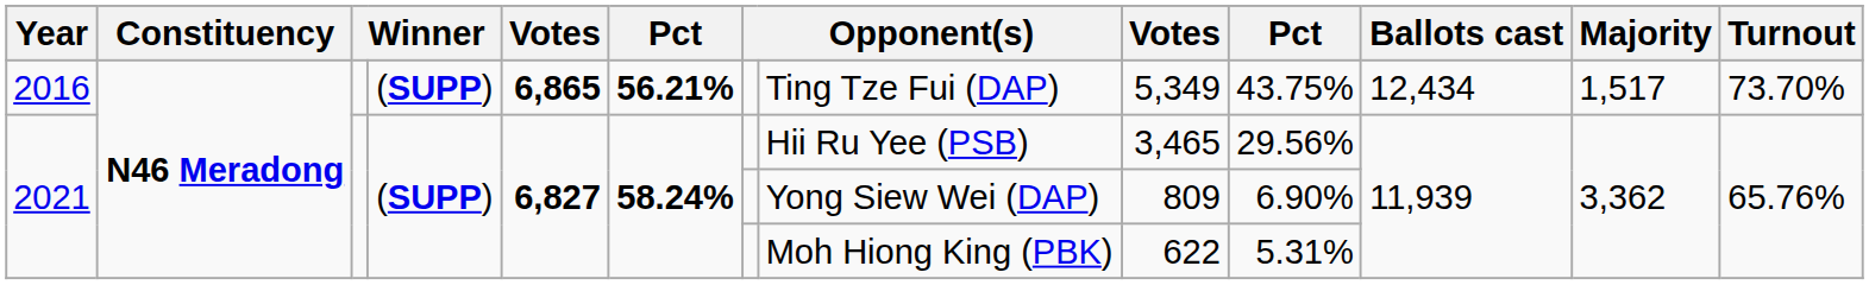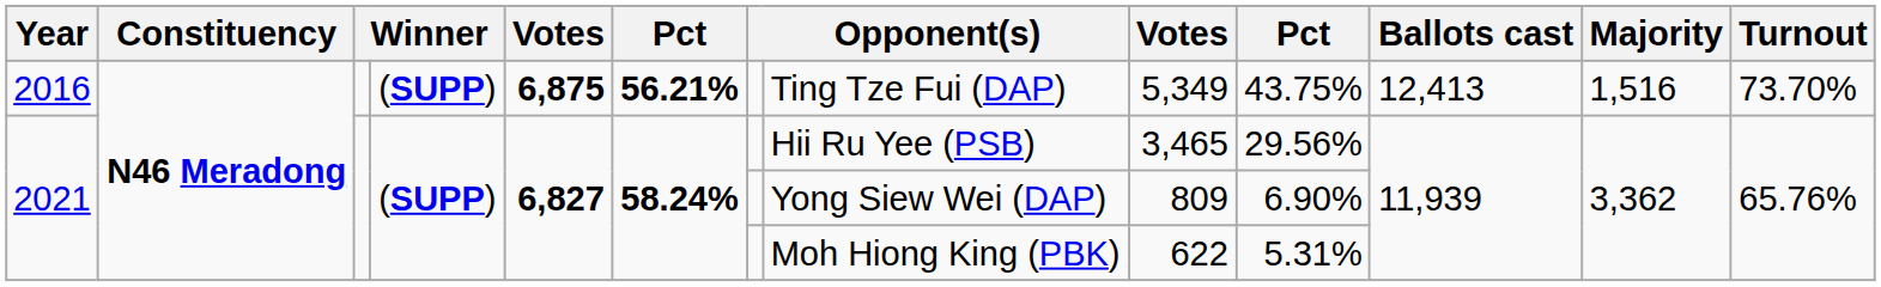2016 | column 5: 6,865 -> 6,875
2016 | Ballots cast: 12,434 -> 12,413
2016 | Majority: 1,517 -> 1,516
